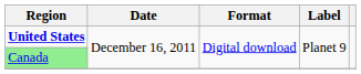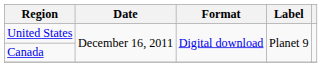United States | Region: bold -> normal
Canada | Region: lightgreen background -> no background
